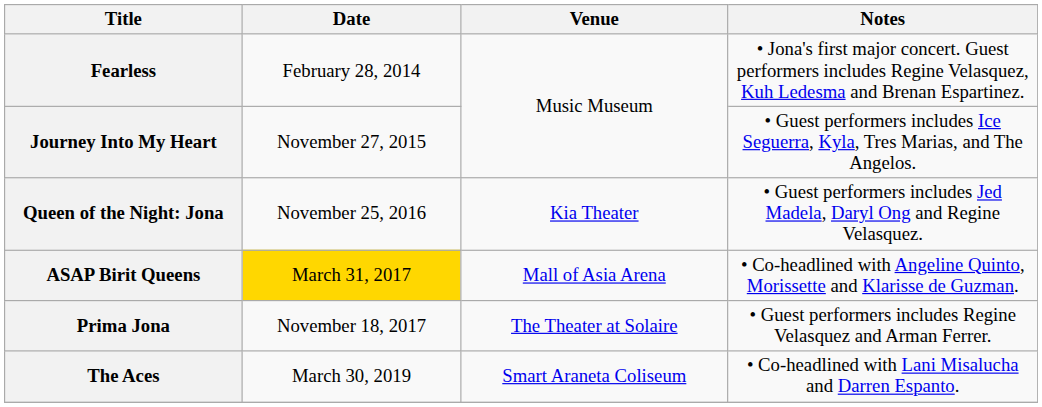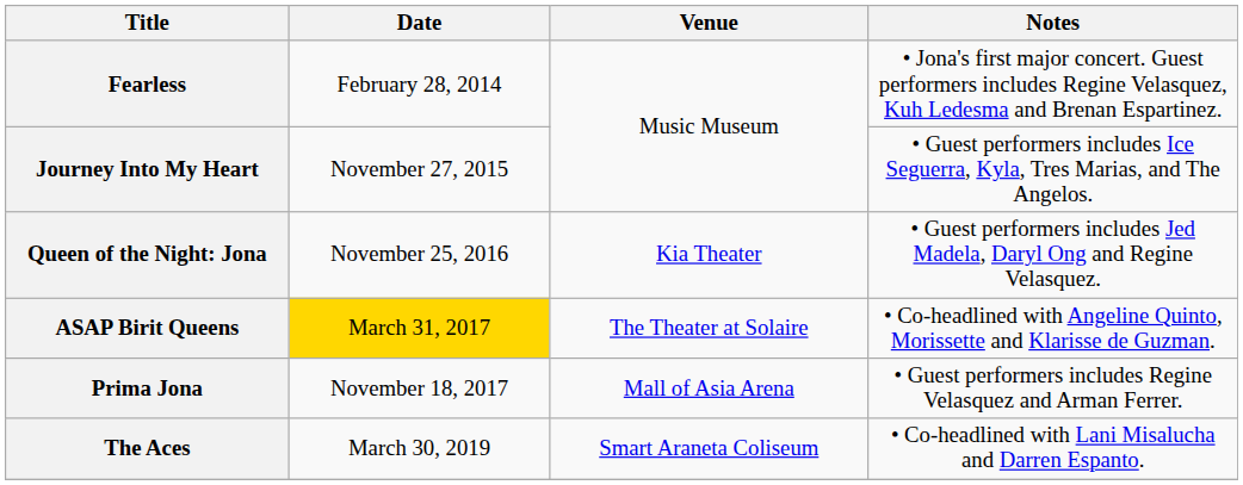ASAP Birit Queens | Venue: Mall of Asia Arena -> The Theater at Solaire
Prima Jona | Venue: The Theater at Solaire -> Mall of Asia Arena
